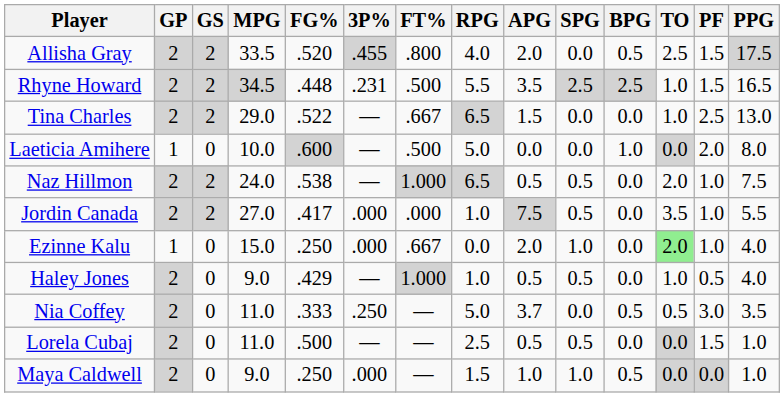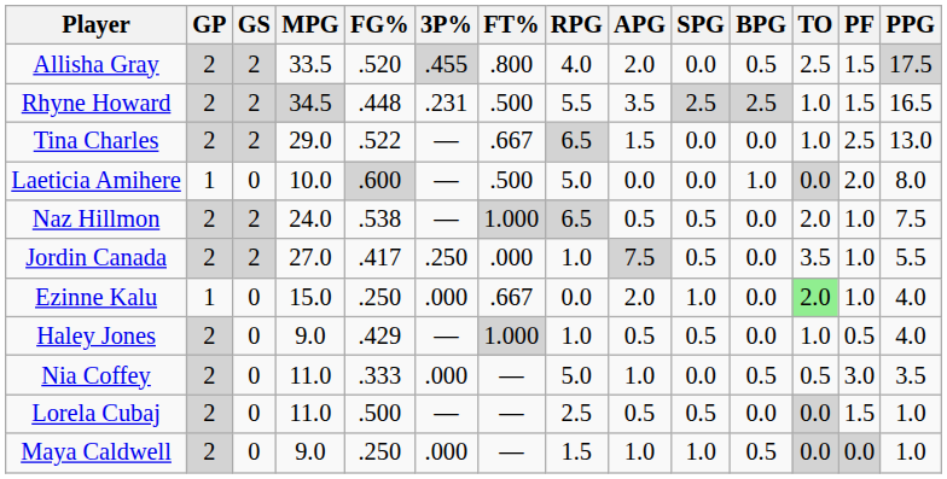Jordin Canada | 3P%: .000 -> .250
Nia Coffey | 3P%: .250 -> .000
Nia Coffey | APG: 3.7 -> 1.0
